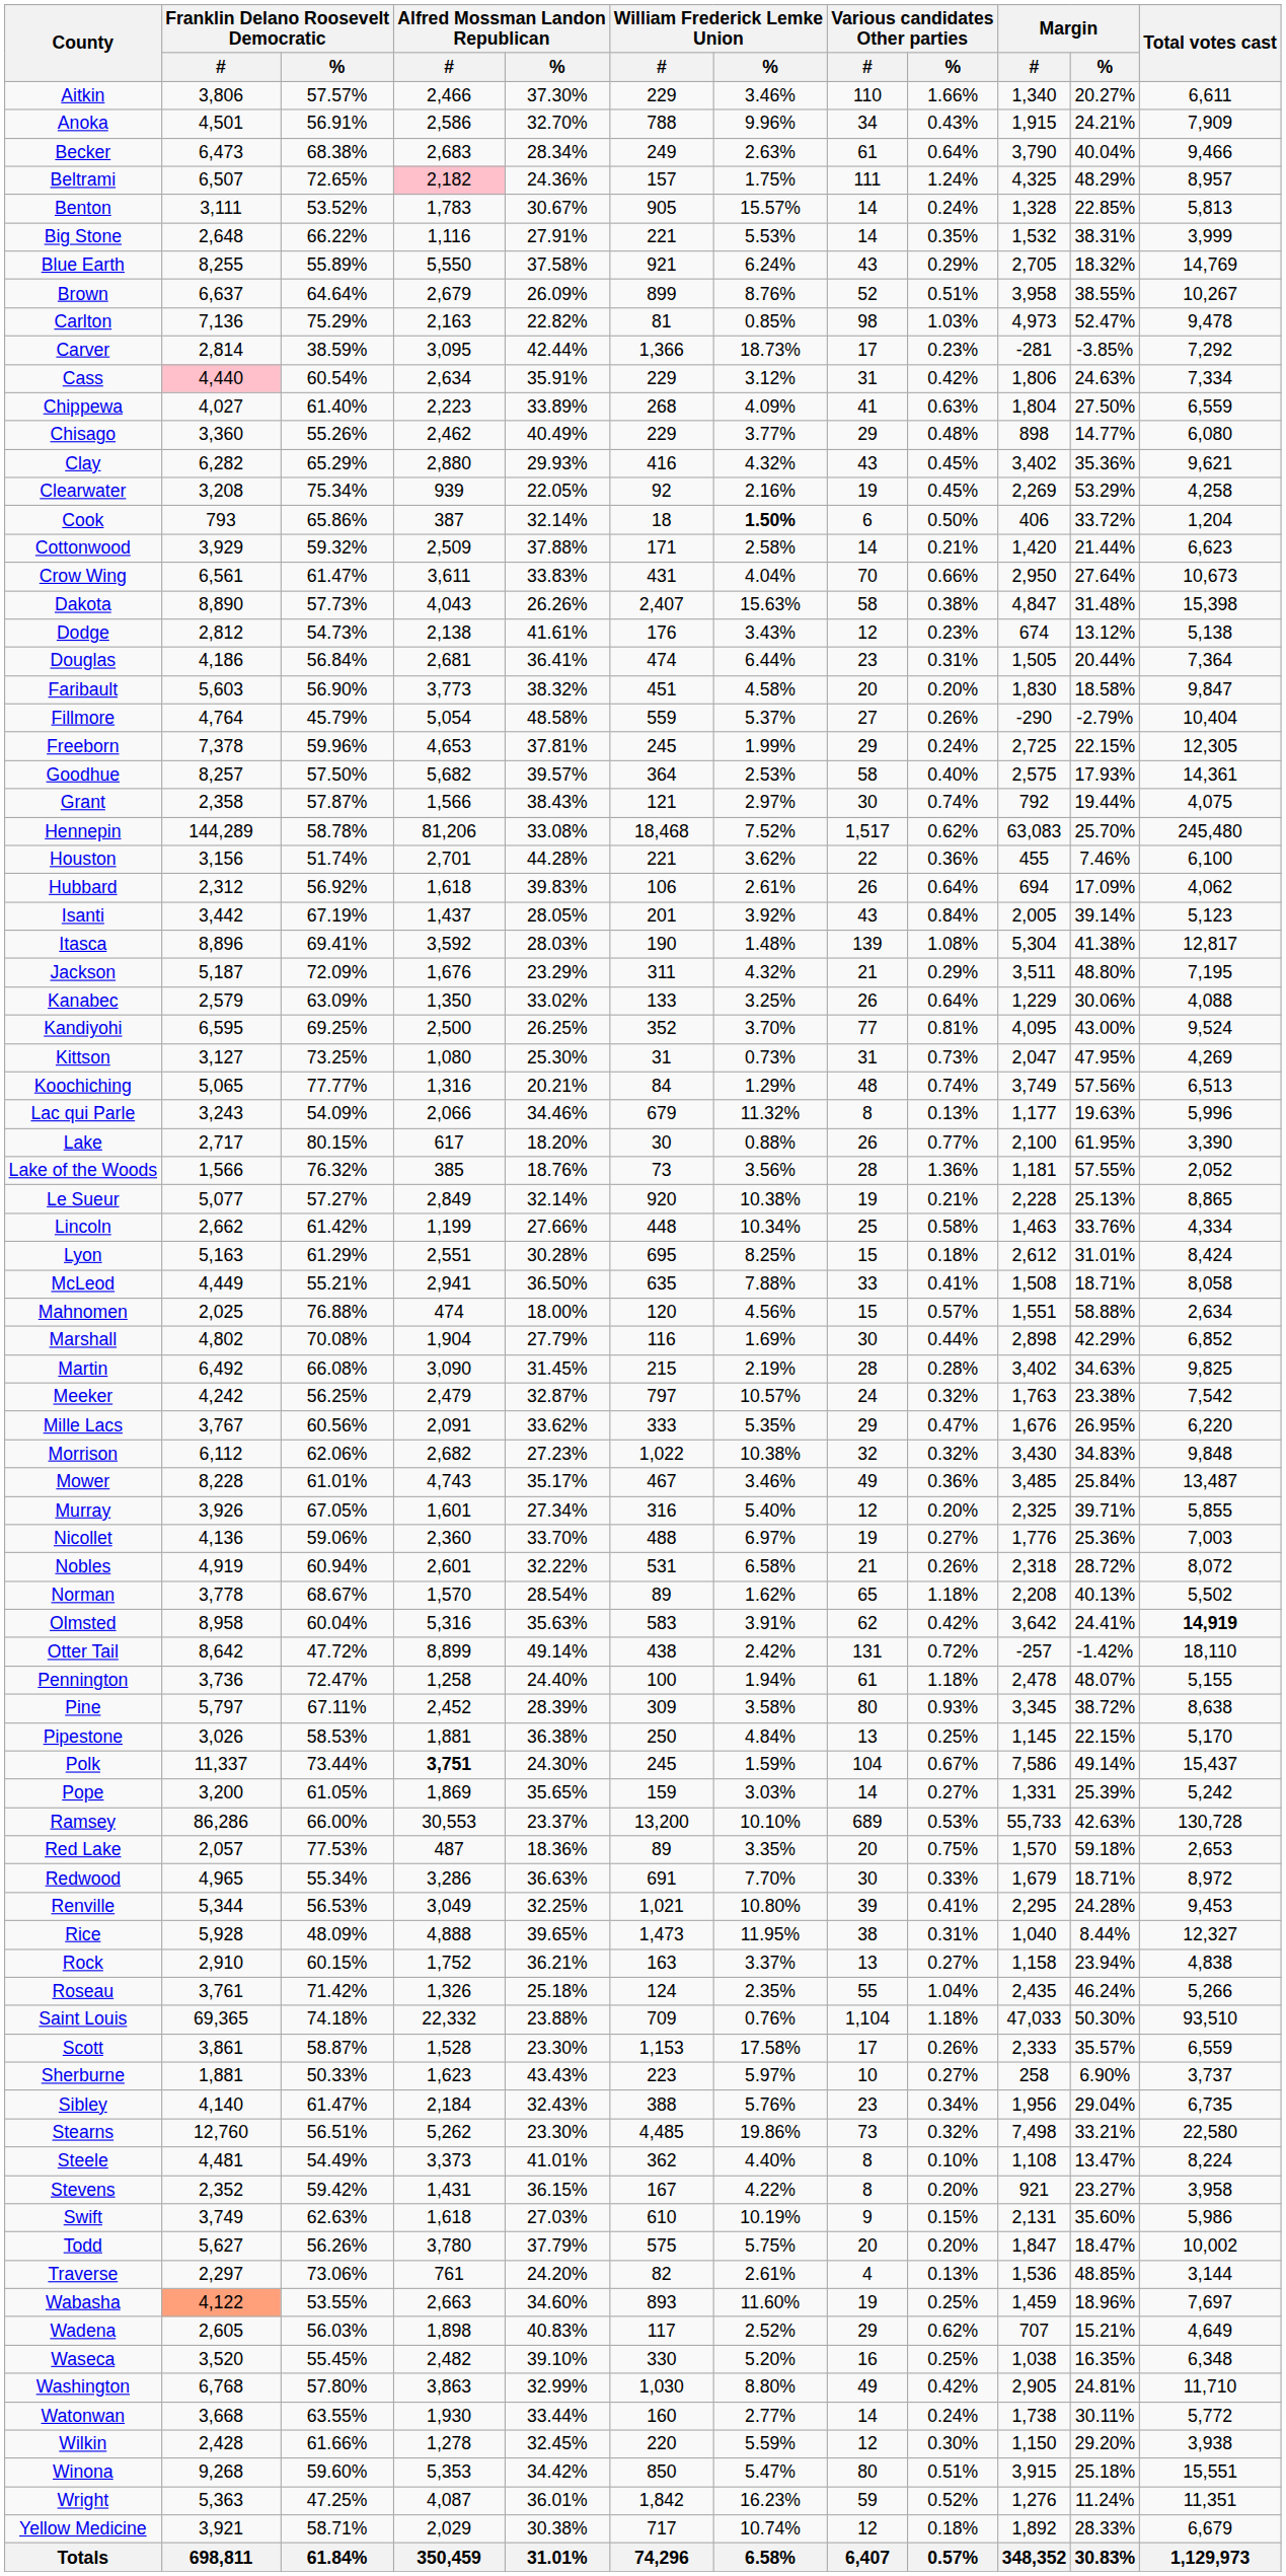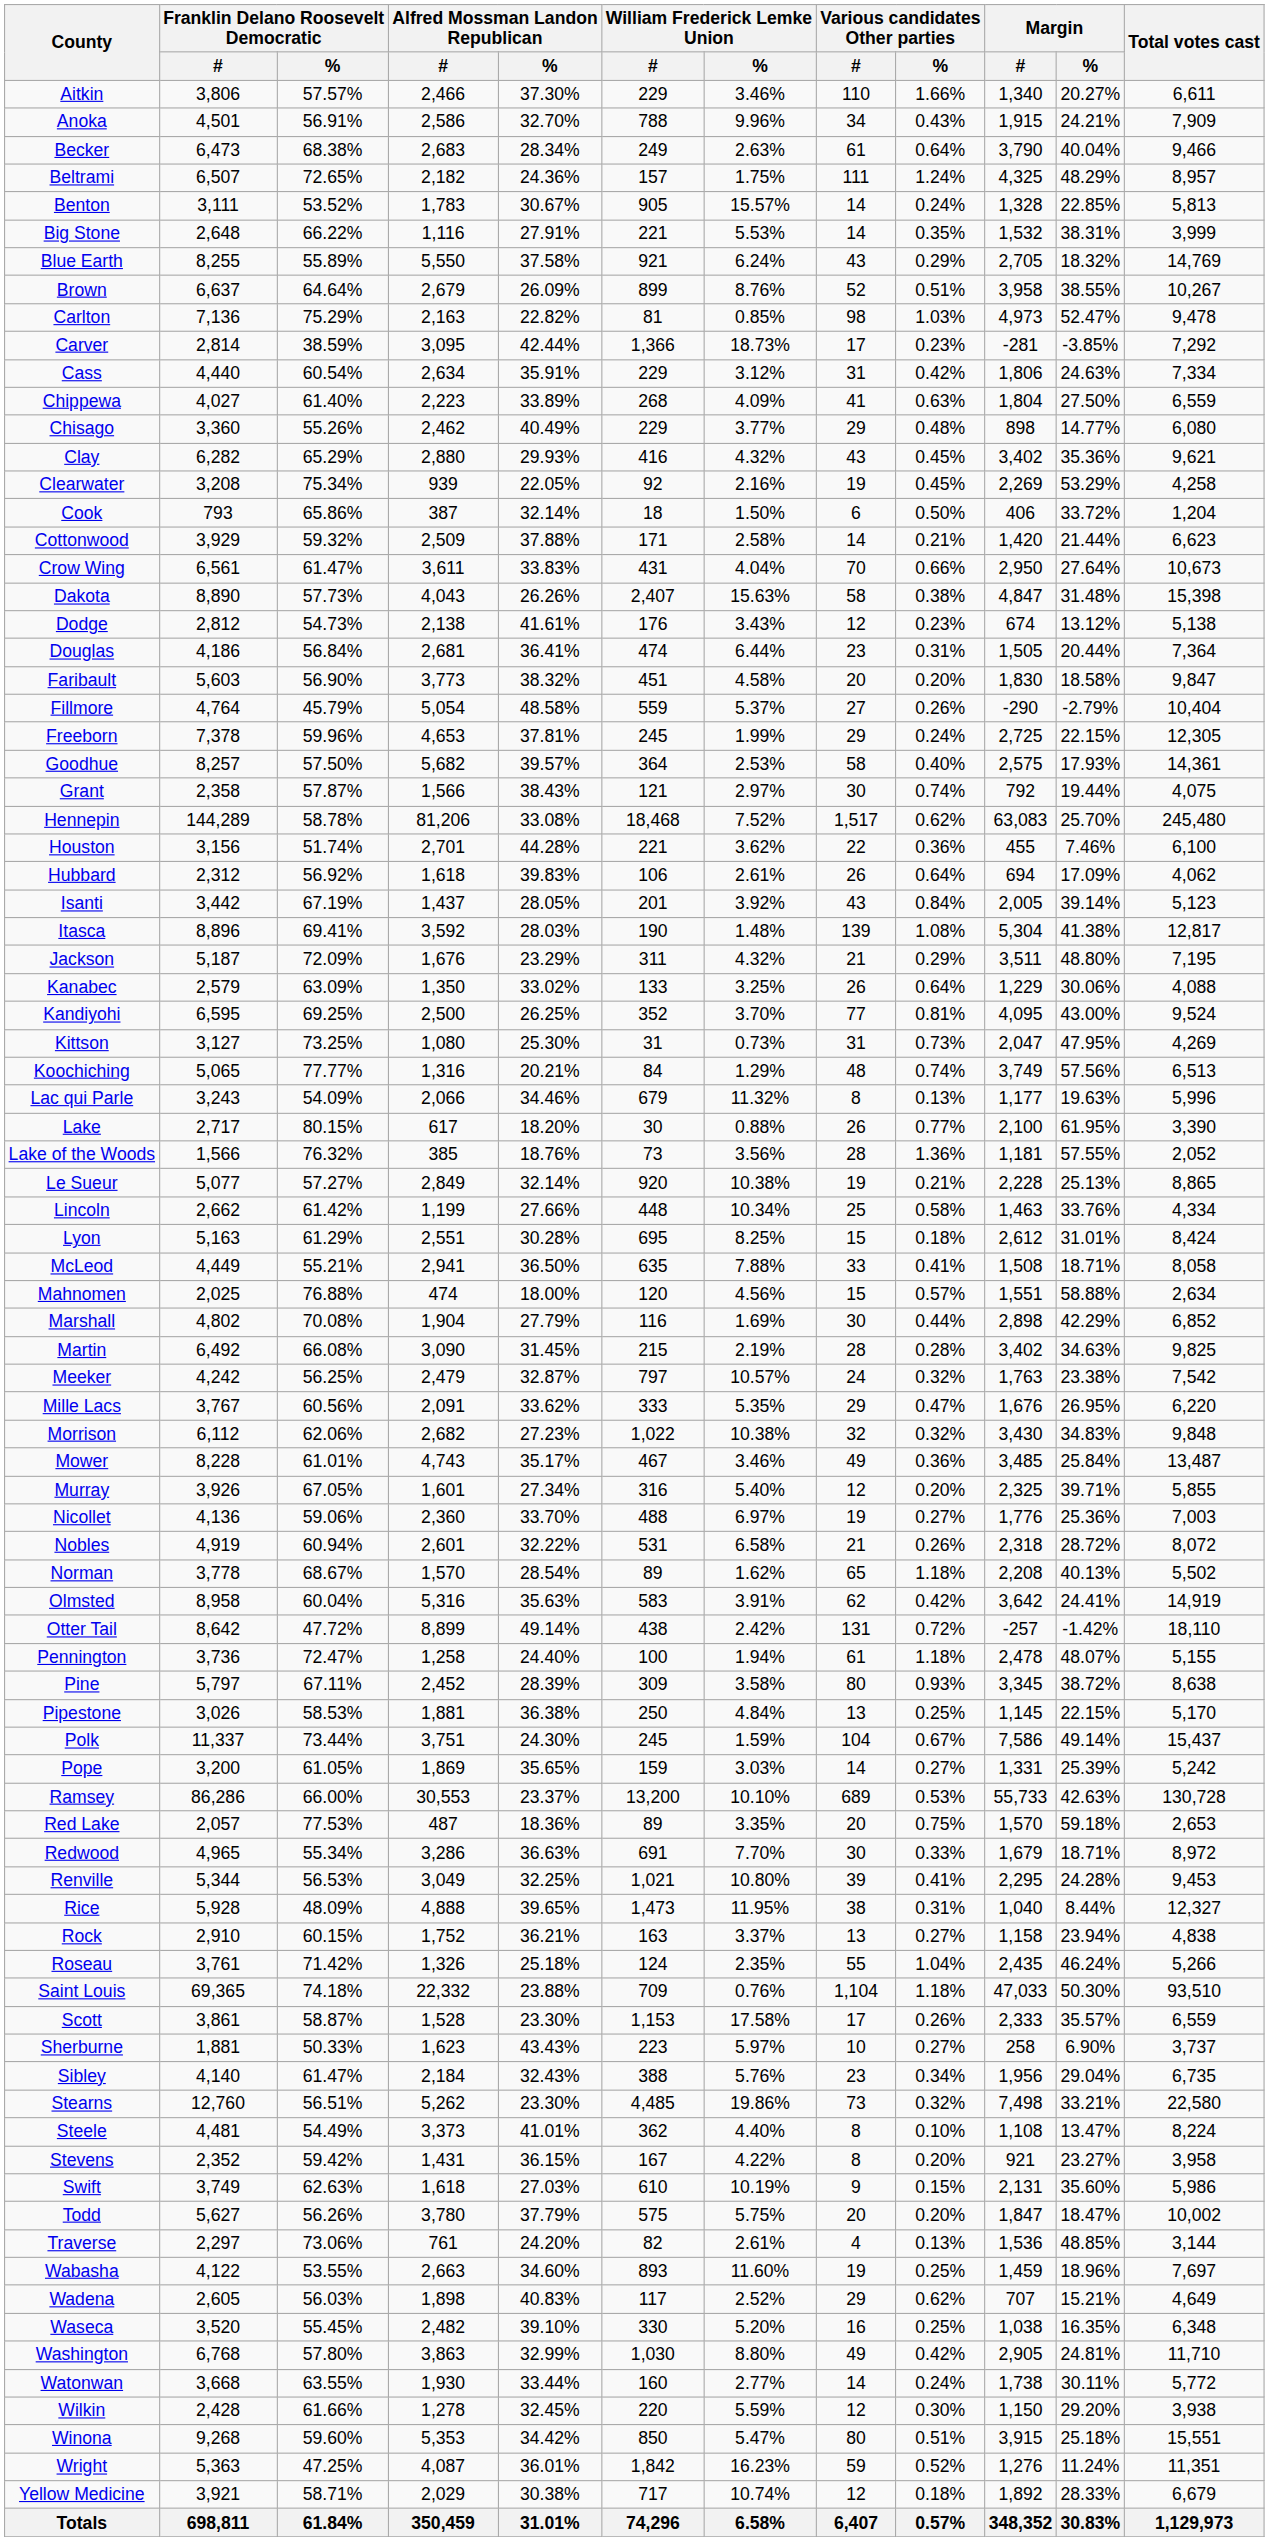Beltrami | Alfred Mossman Landon Republican / #: pink background -> no background
Cass | Franklin Delano Roosevelt Democratic / #: pink background -> no background
Cook | William Frederick Lemke Union / %: bold -> normal
Olmsted | Total votes cast: bold -> normal
Polk | Alfred Mossman Landon Republican / #: bold -> normal
Wabasha | Franklin Delano Roosevelt Democratic / #: lightsalmon background -> no background
